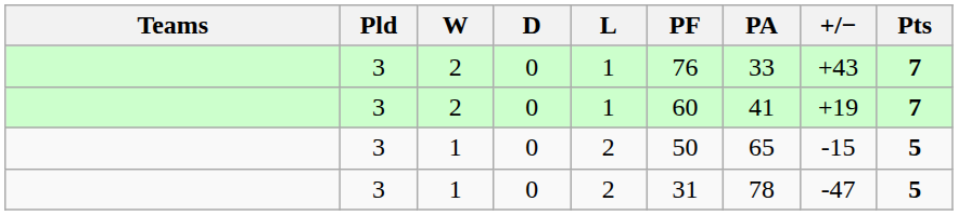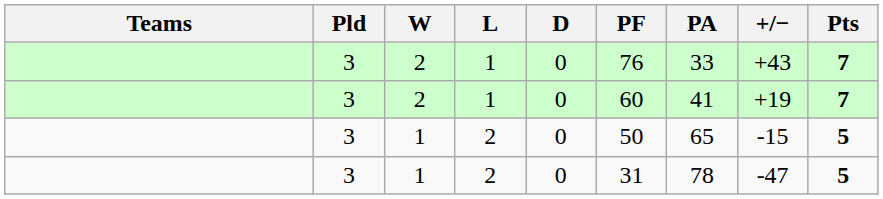columns swapped: D <-> L
